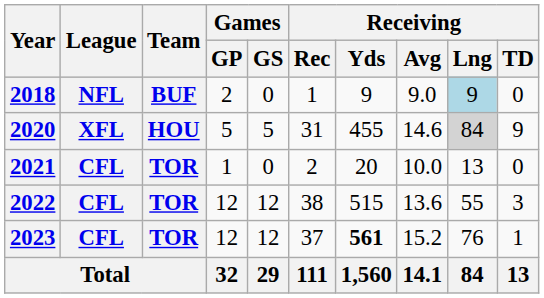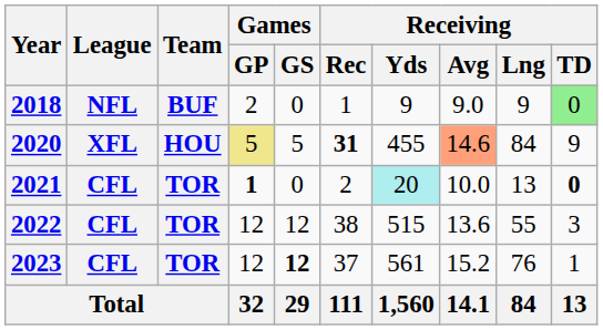2018 | Receiving / Lng: lightblue background -> no background
2018 | Receiving / TD: no background -> lightgreen background
2020 | Games / GP: no background -> khaki background
2020 | Receiving / Rec: normal -> bold
2020 | Receiving / Avg: no background -> lightsalmon background
2020 | Receiving / Lng: lightgrey background -> no background
2021 | Games / GP: normal -> bold
2021 | Receiving / Yds: no background -> paleturquoise background
2021 | Receiving / TD: normal -> bold
2023 | Games / GS: normal -> bold
2023 | Receiving / Yds: bold -> normal
